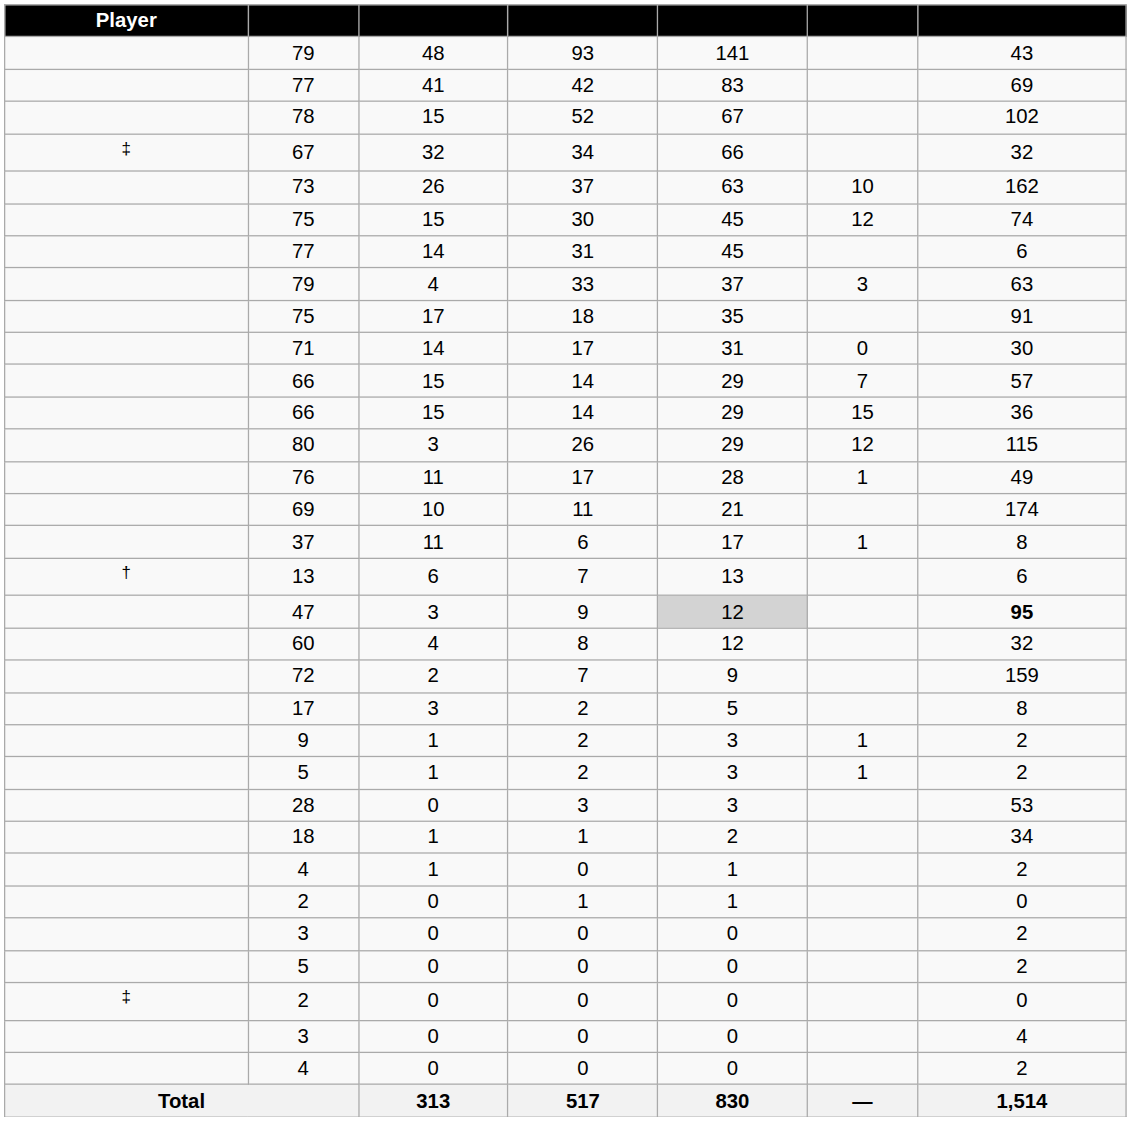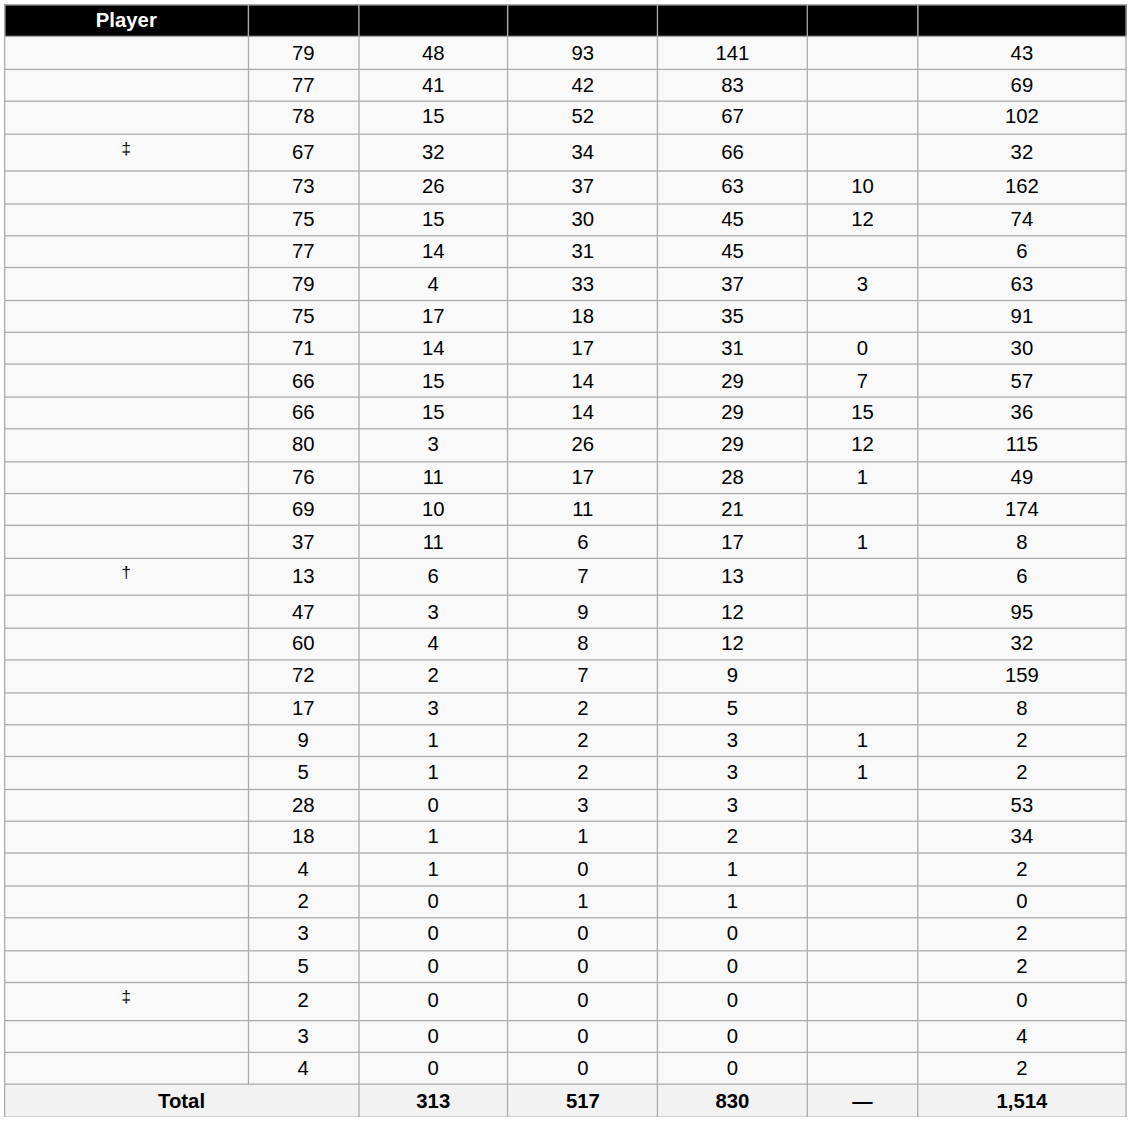47 | column 5: lightgrey background -> no background
47 | column 7: bold -> normal
